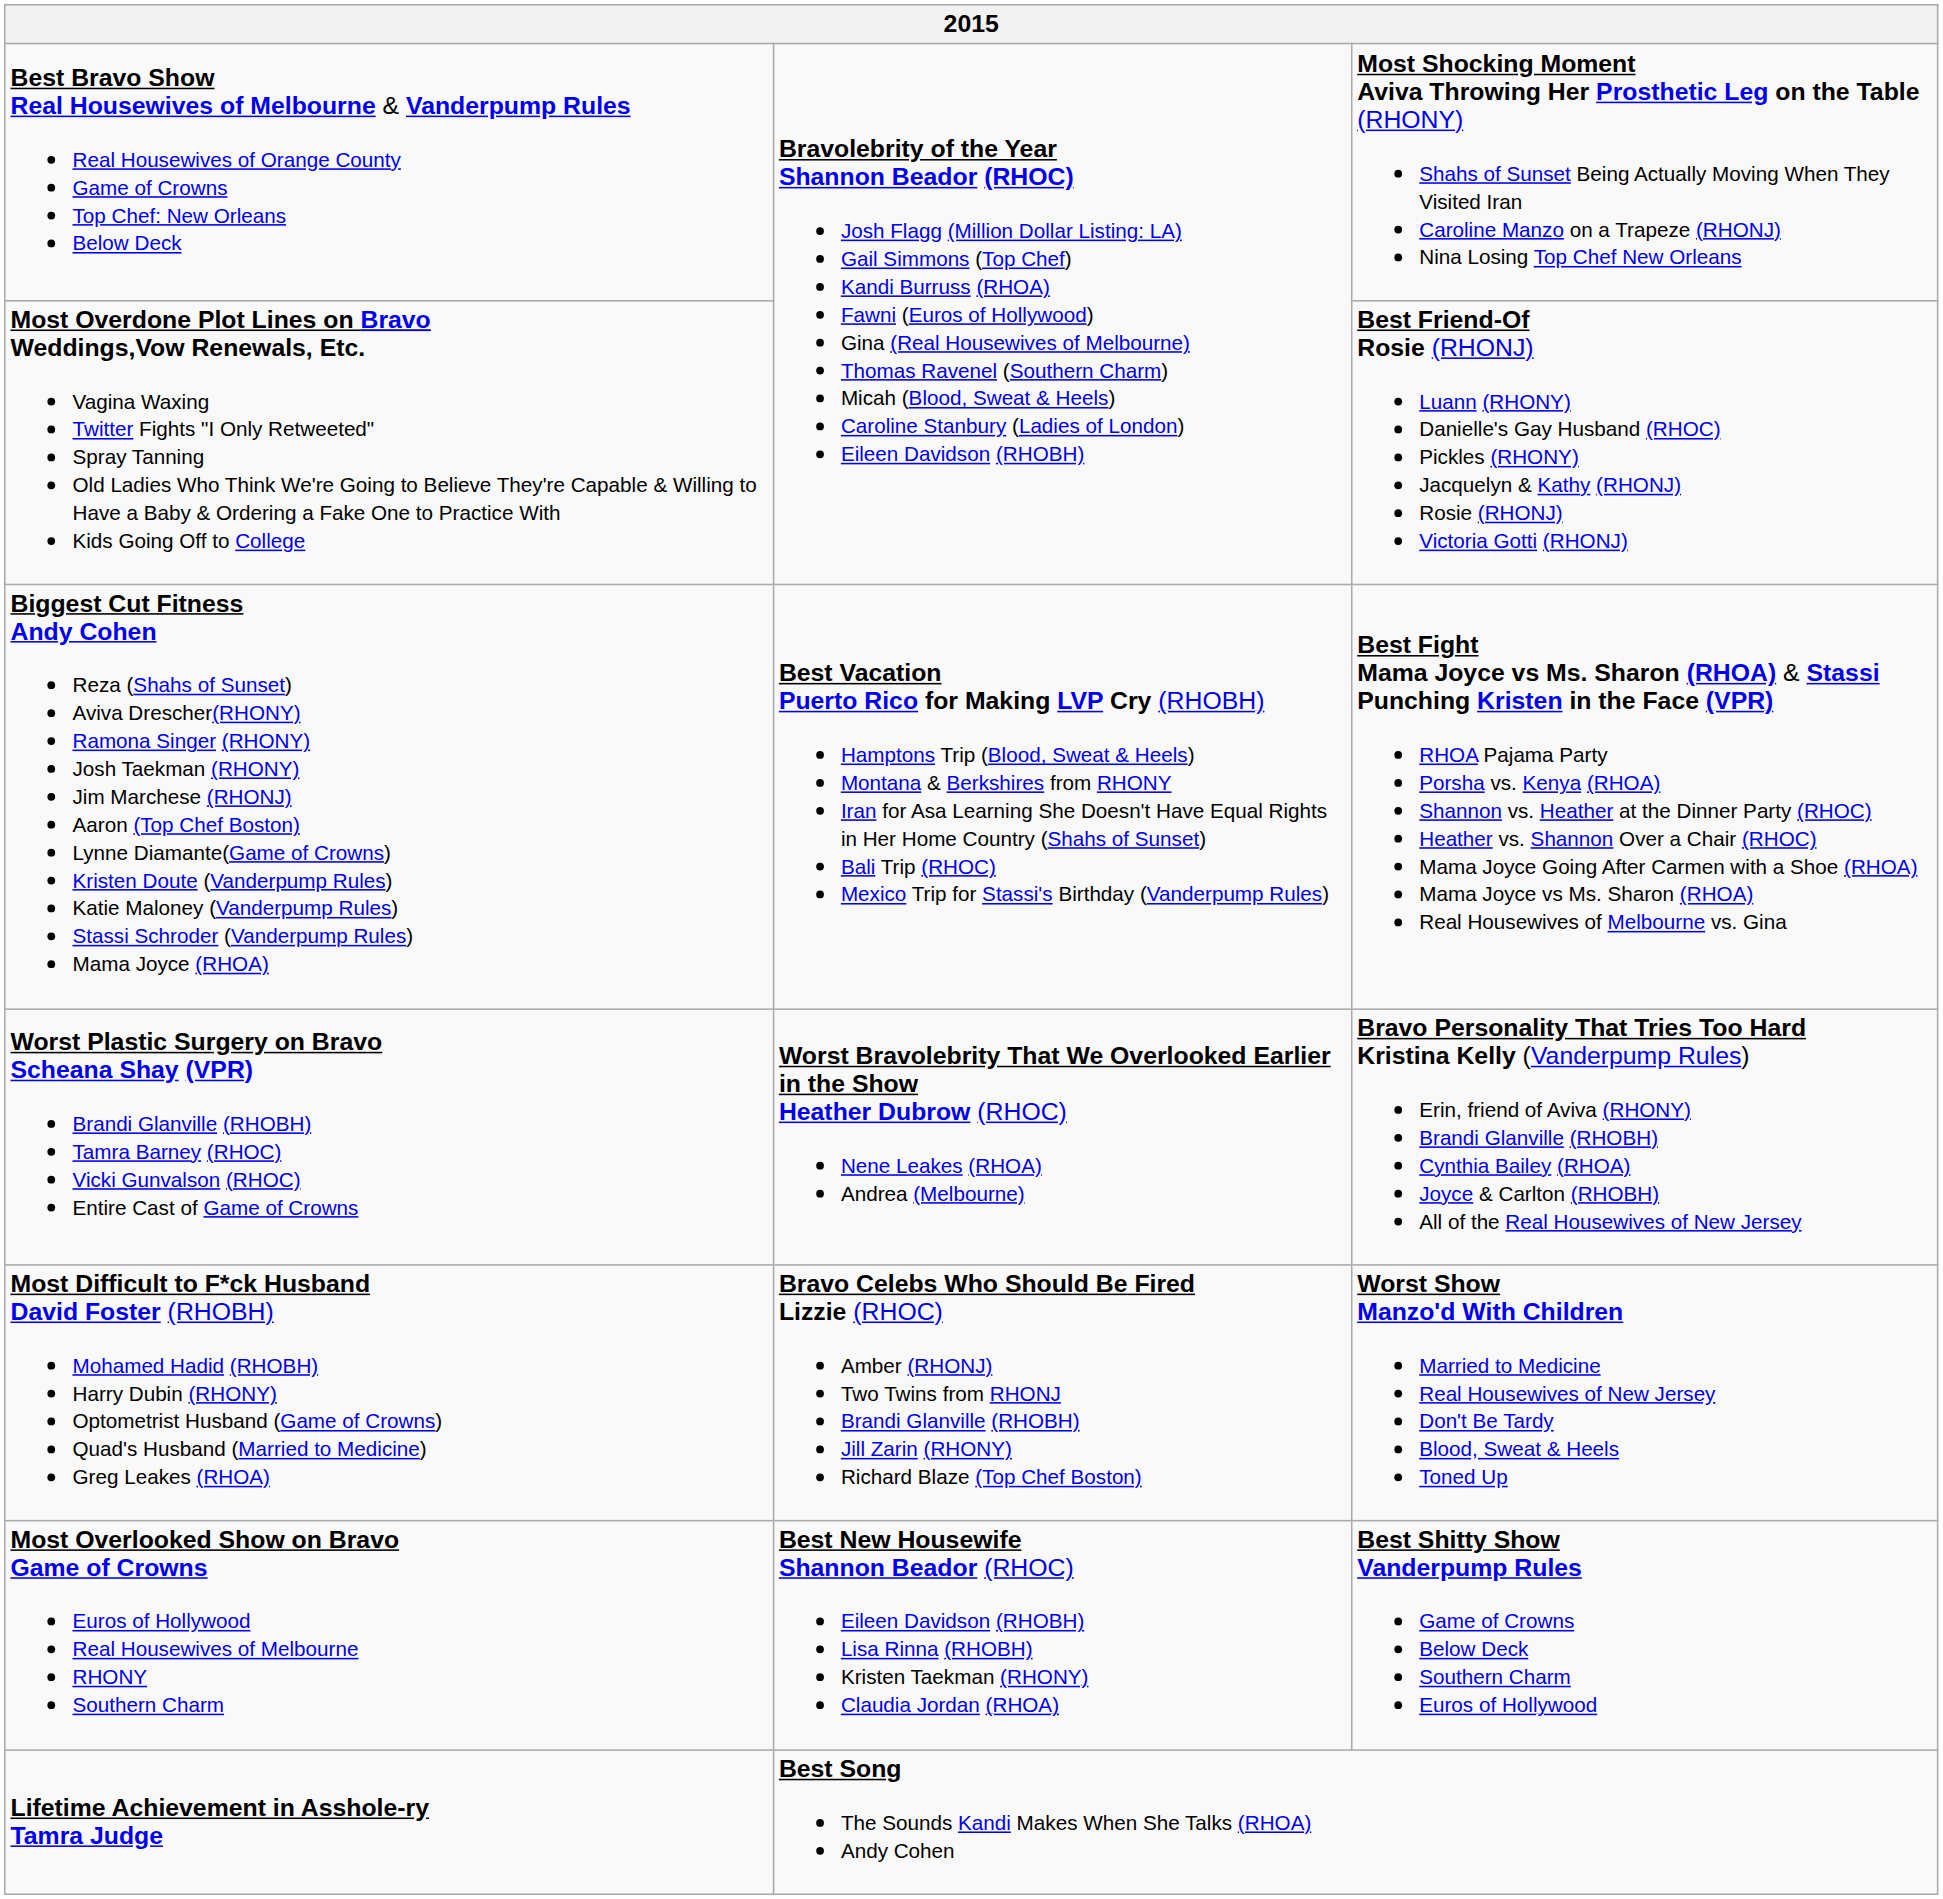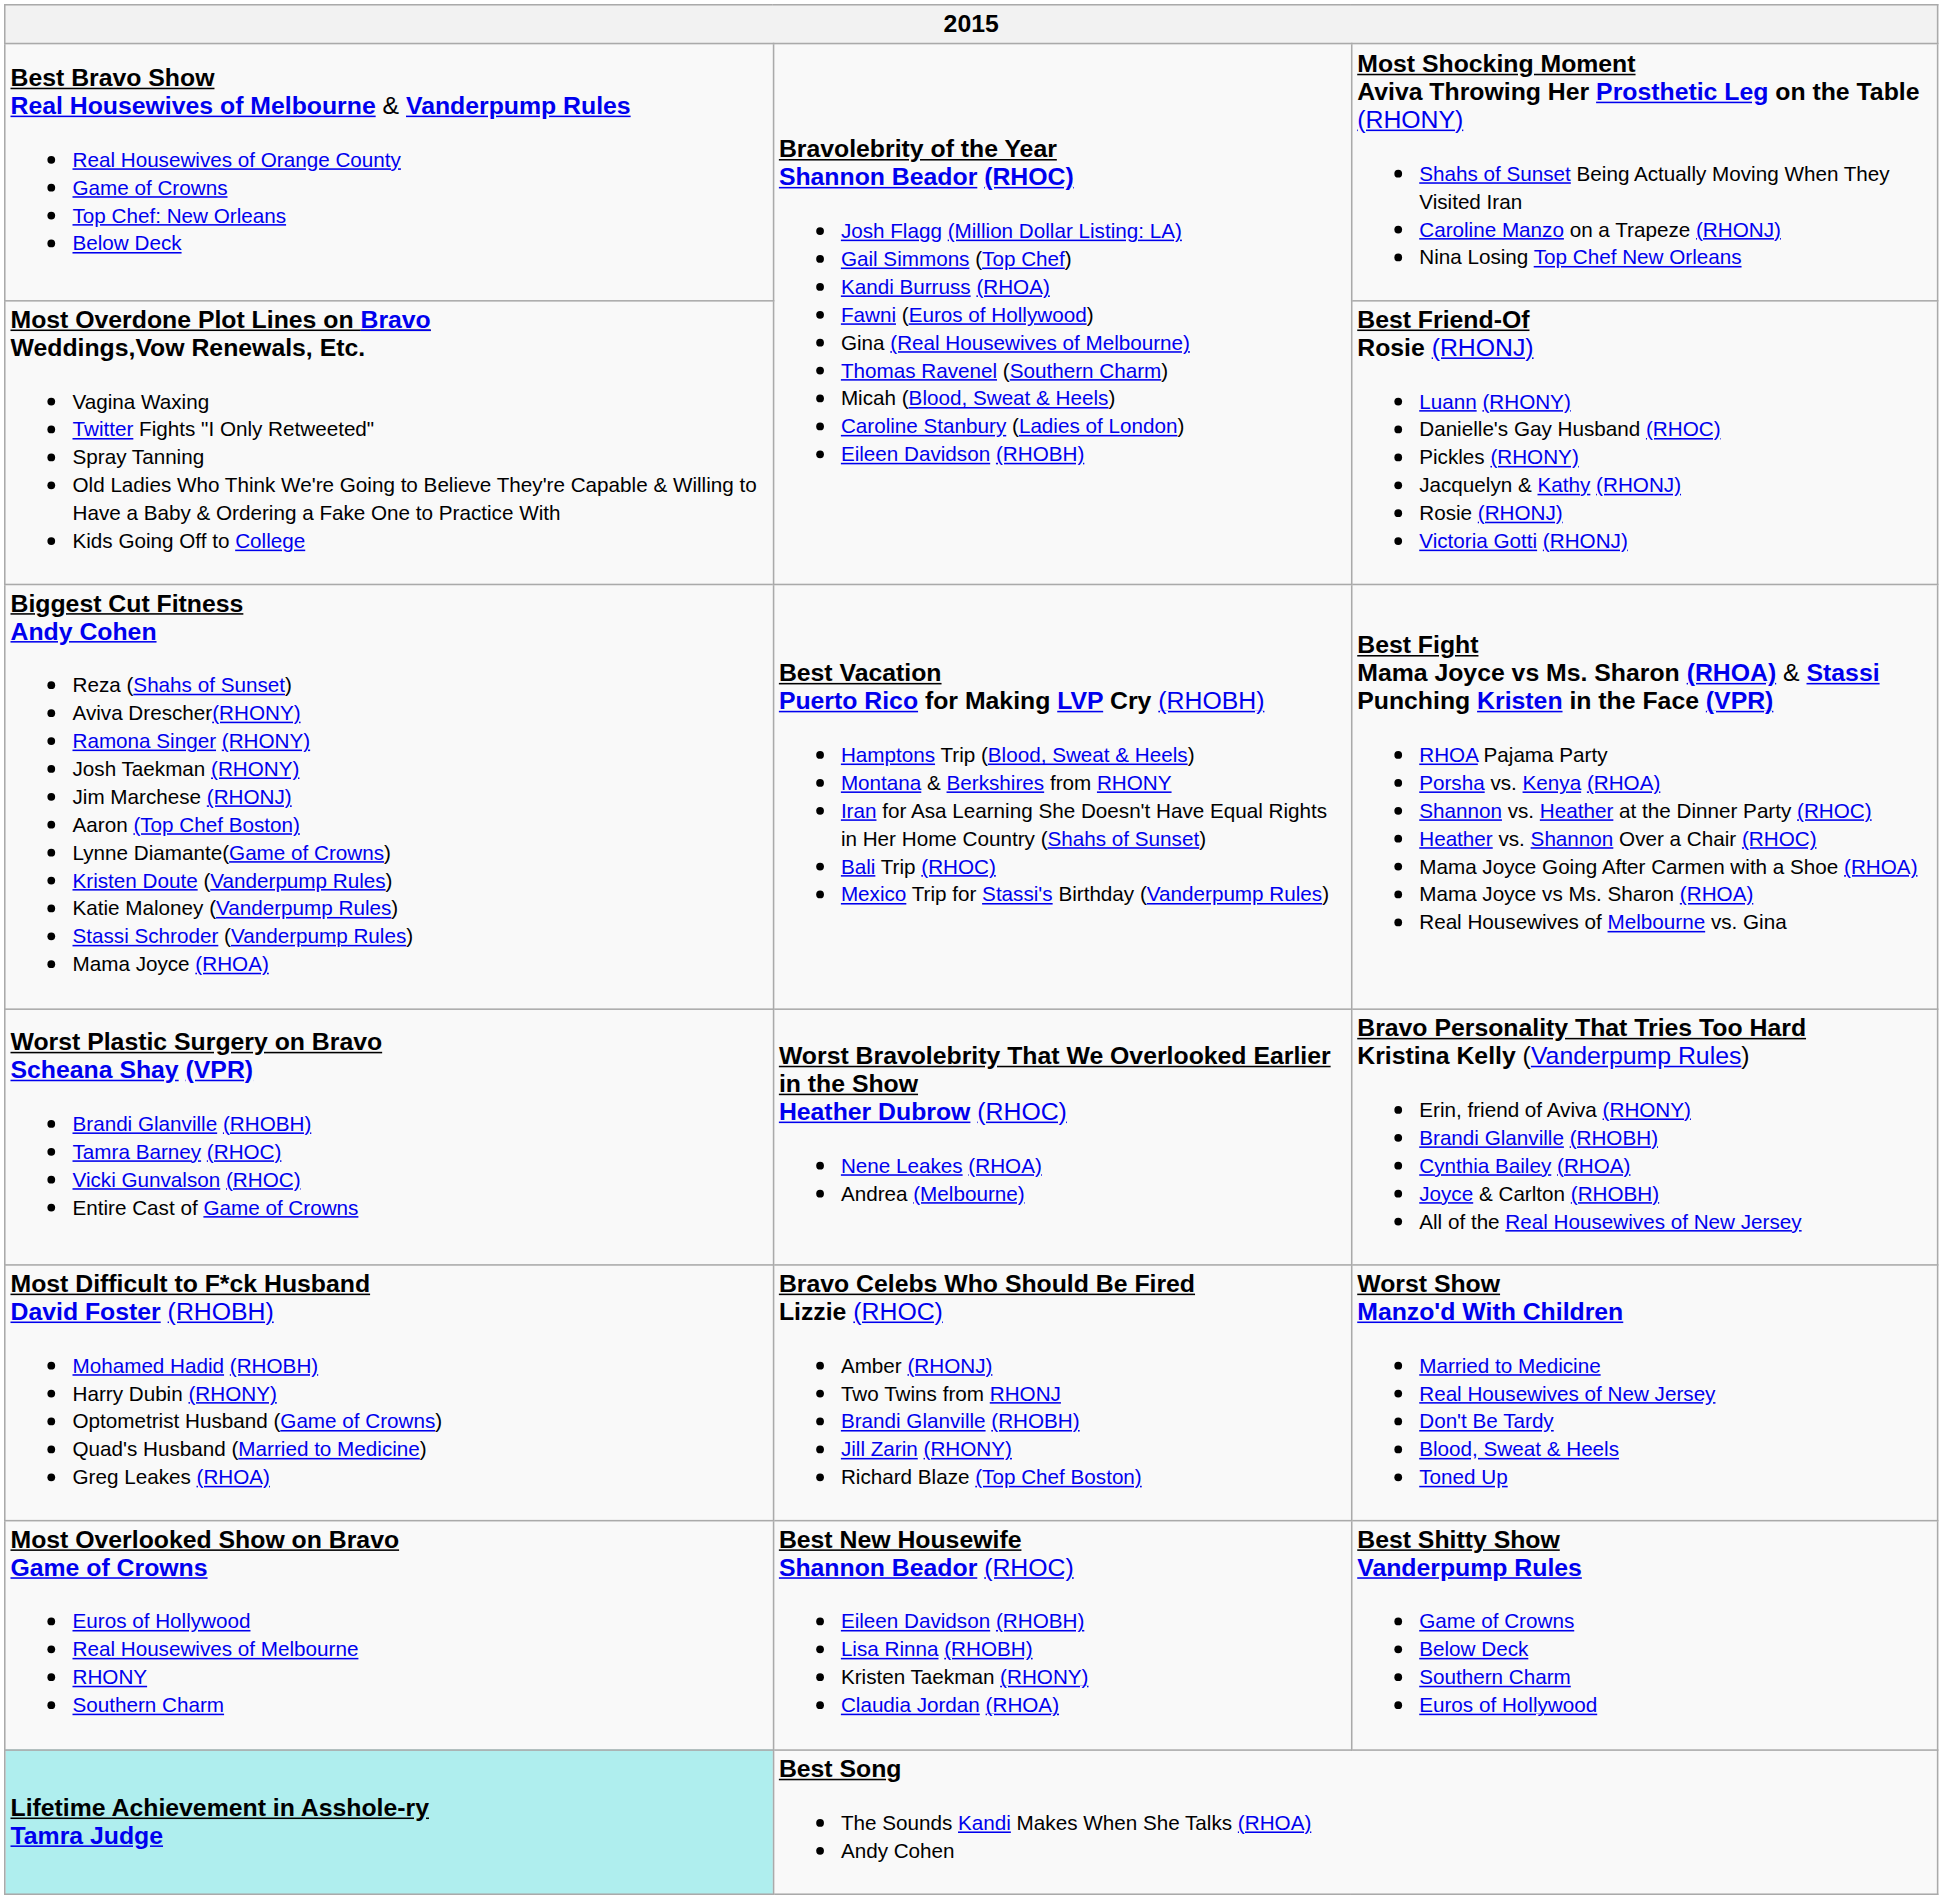Lifetime Achievement in Asshole-ry Tamra Judge | column 1: no background -> paleturquoise background
